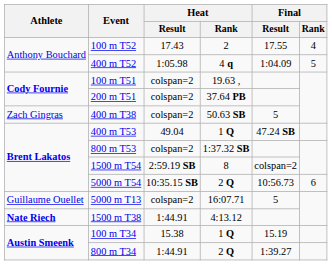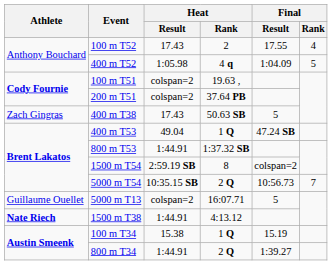400 m T38 | Heat / Result: colspan=2 -> 17.43
800 m T53 | Heat / Result: colspan=2 -> 1:44.91
5000 m T54 | Final / Rank: 6 -> 7
